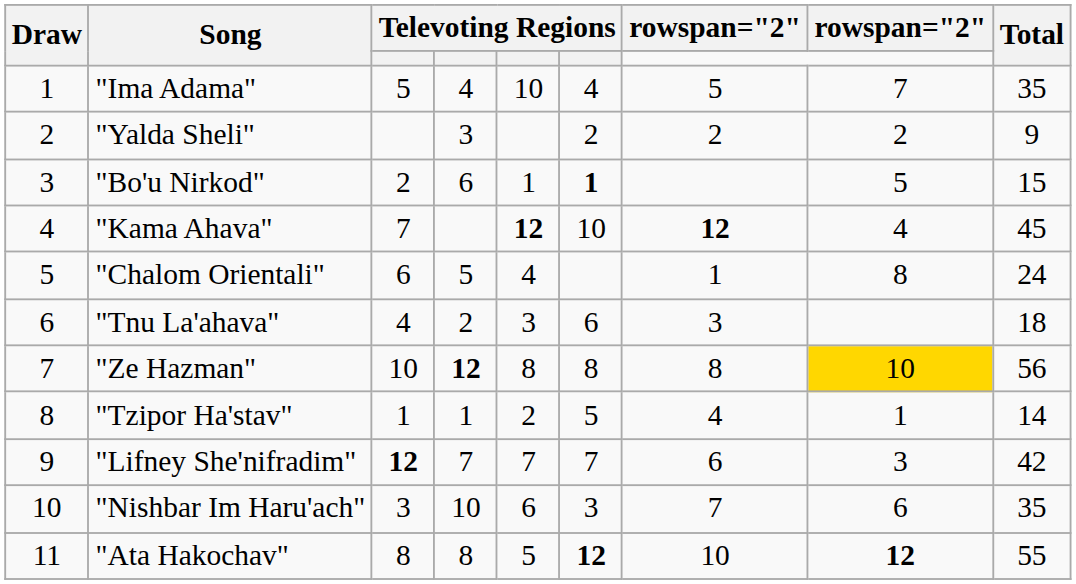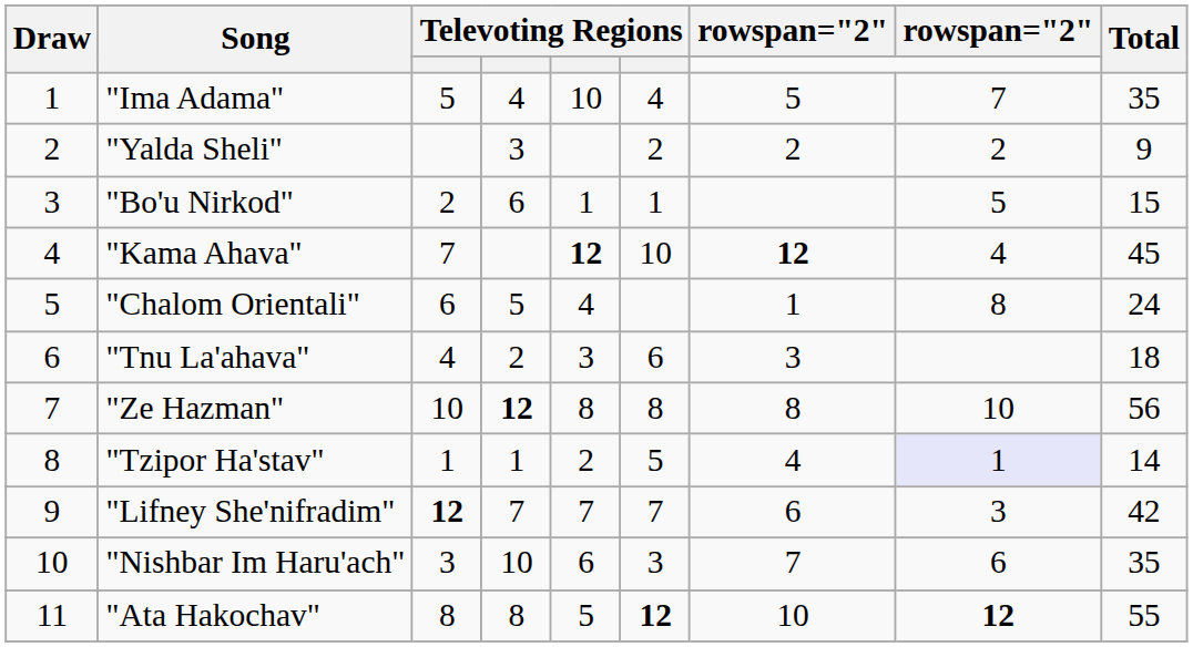"Bo'u Nirkod" | column 6: bold -> normal
"Ze Hazman" | column 8: gold background -> no background
"Tzipor Ha'stav" | column 8: no background -> lavender background
